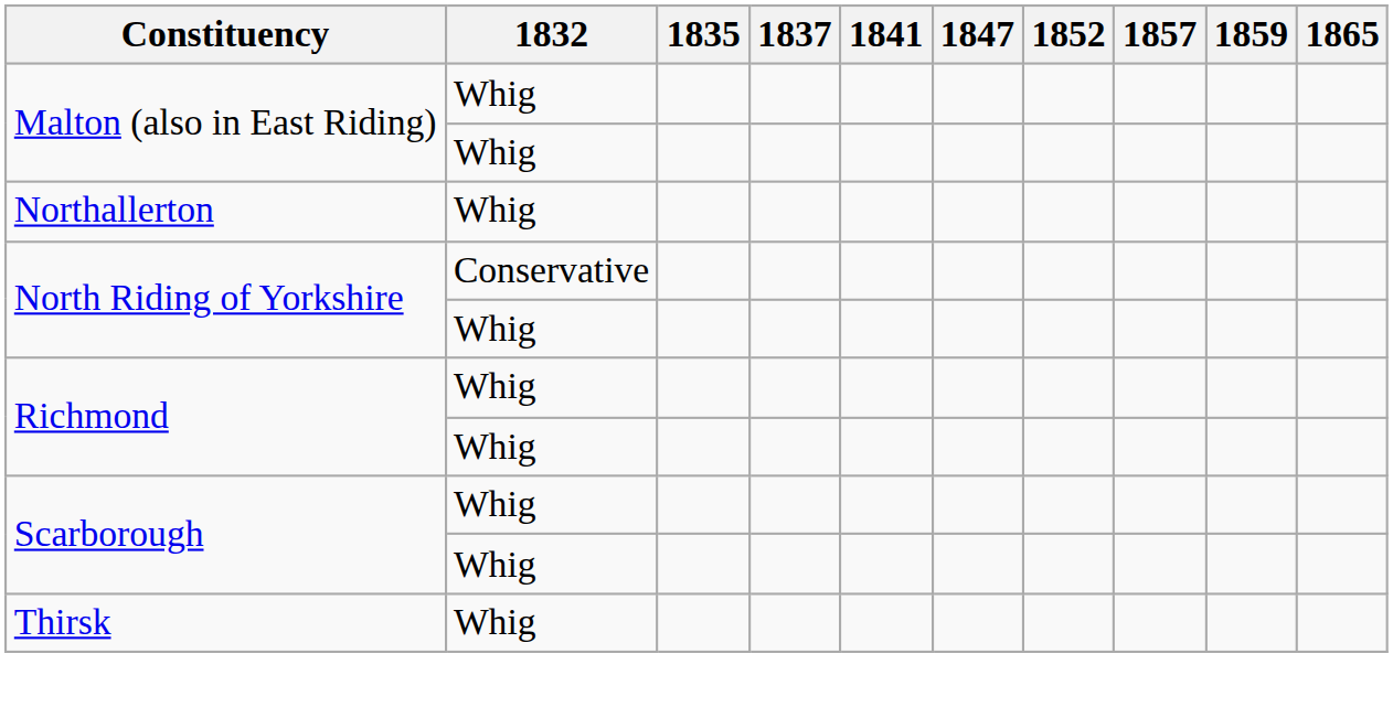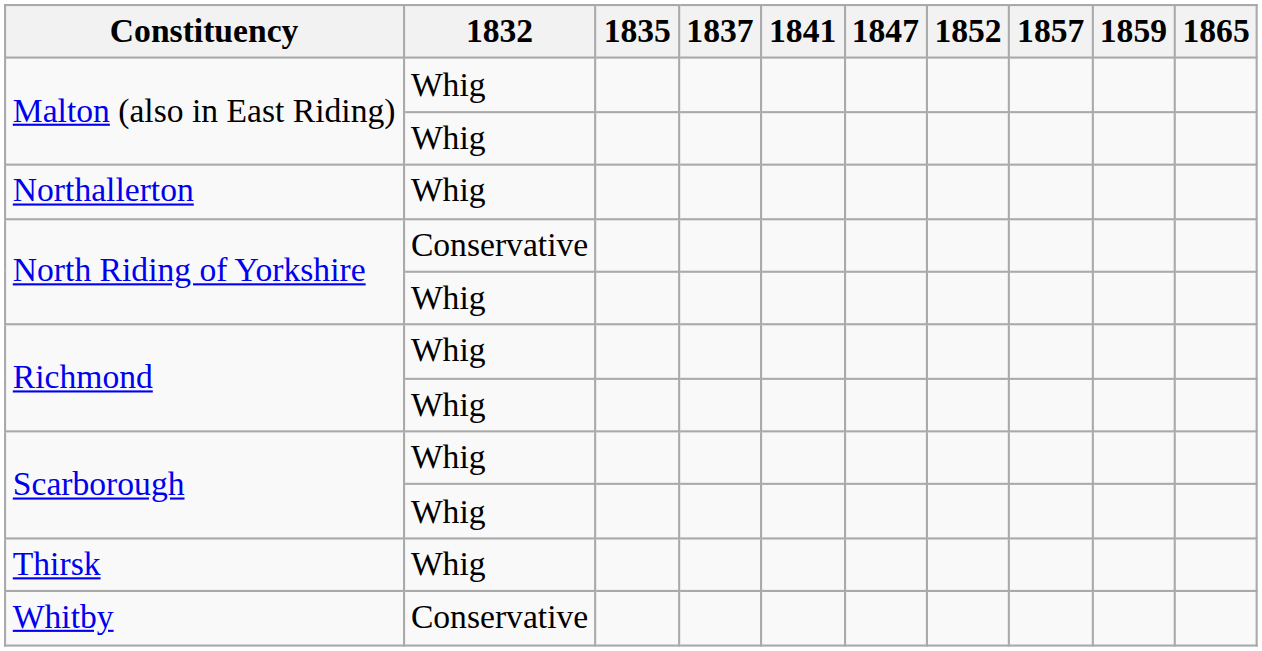+ row: Whitby | Conservative
